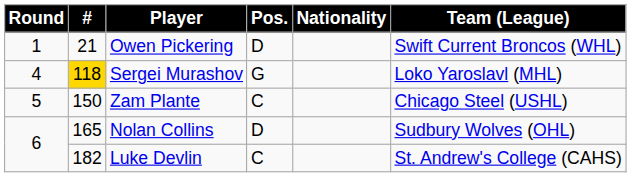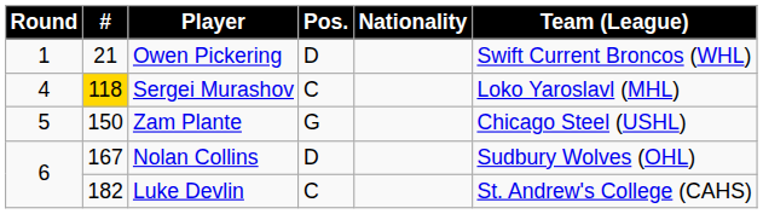Sergei Murashov | Pos.: G -> C
Zam Plante | Pos.: C -> G
Nolan Collins | #: 165 -> 167
